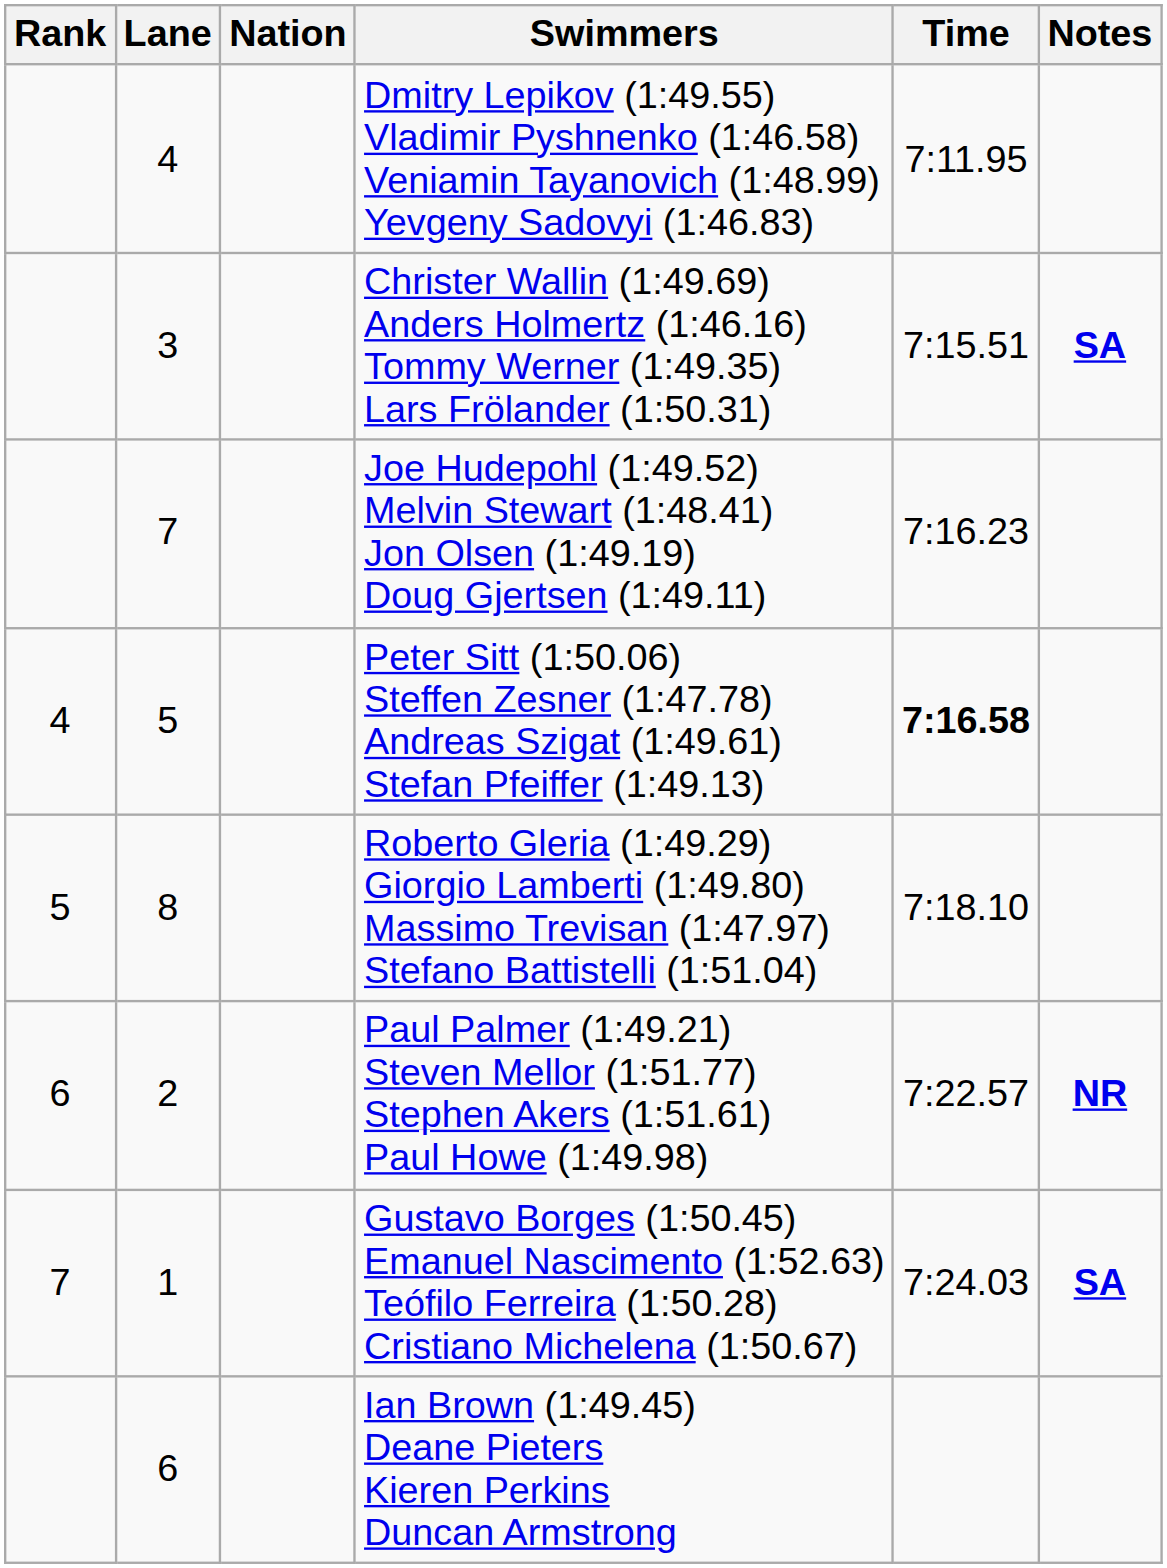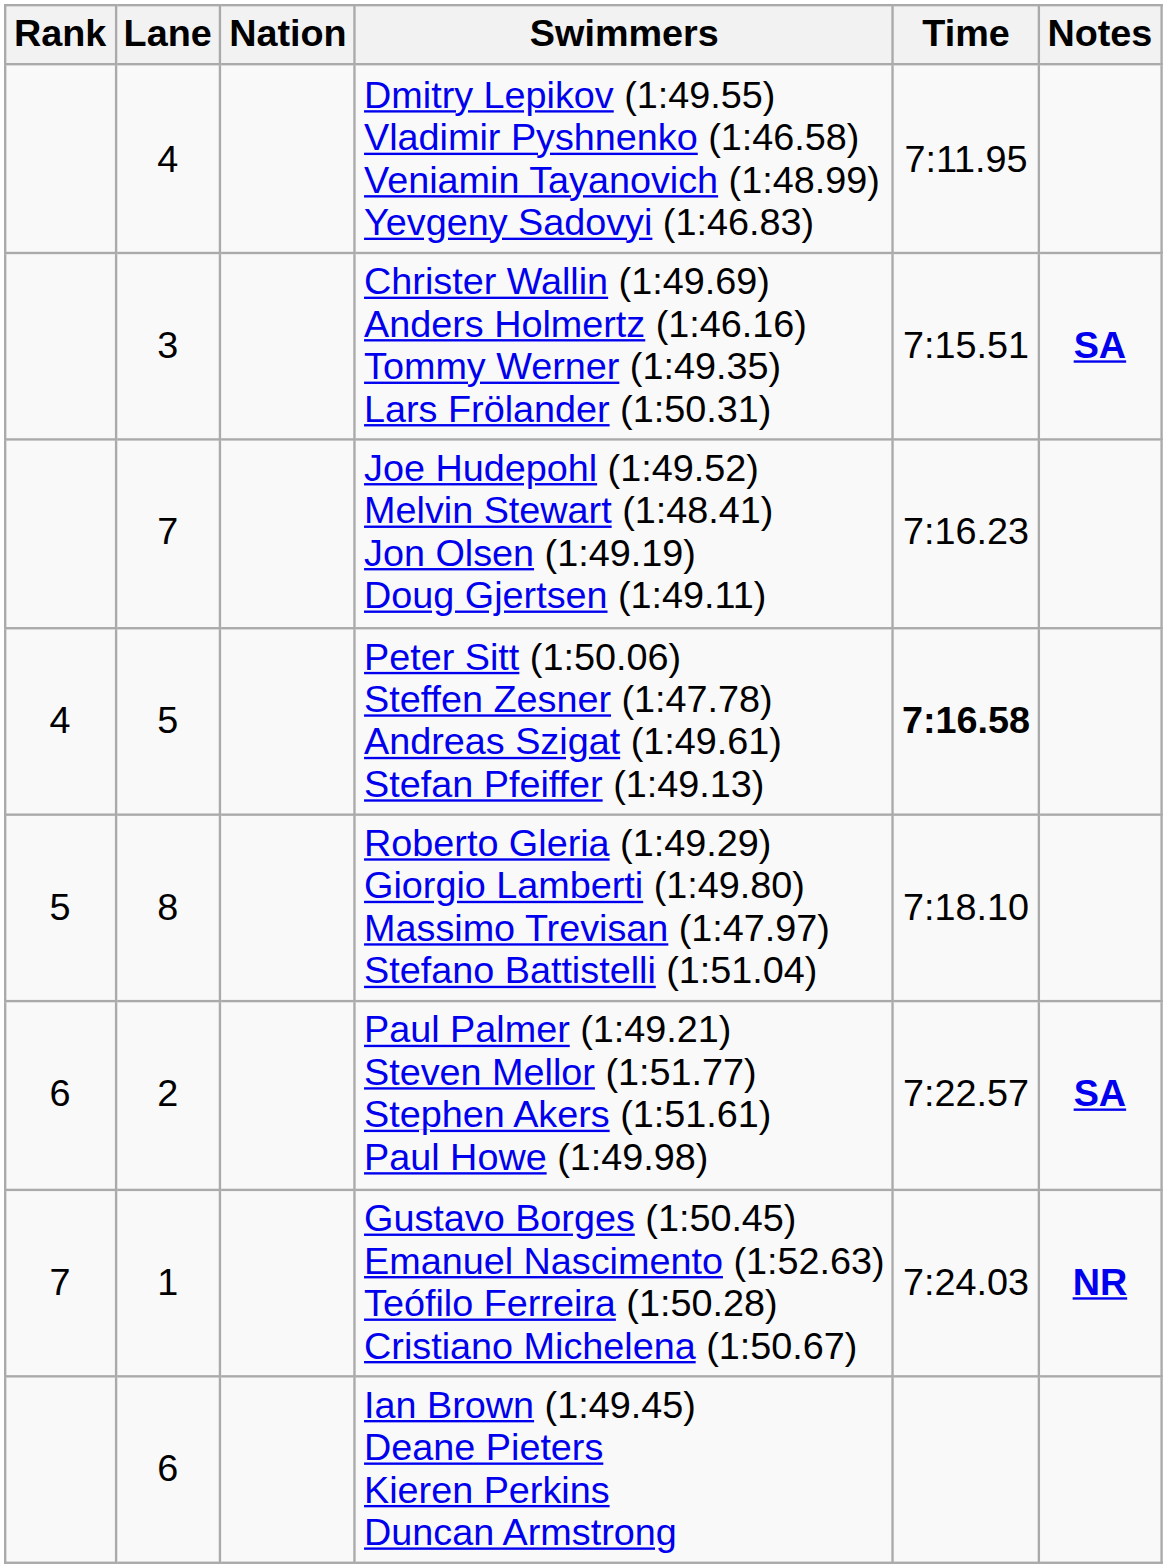row 7 | Notes: NR -> SA
row 8 | Notes: SA -> NR
